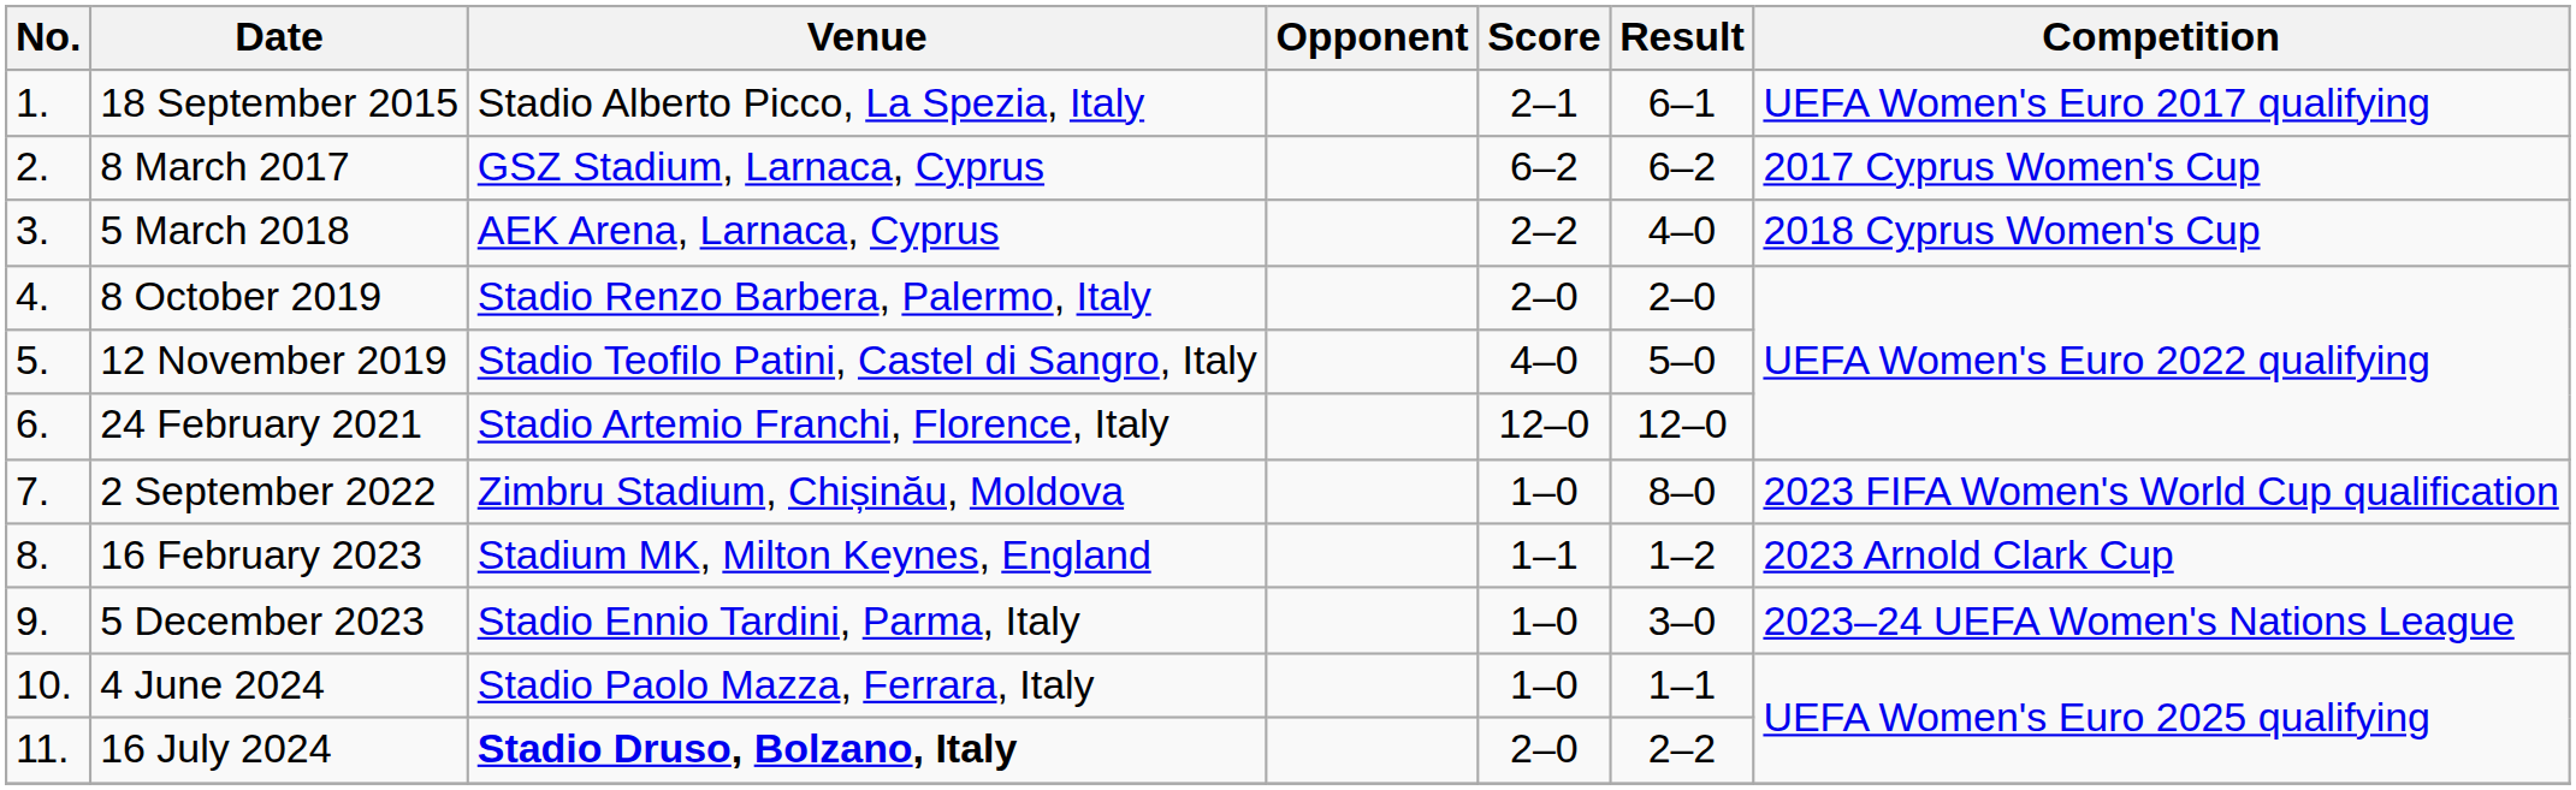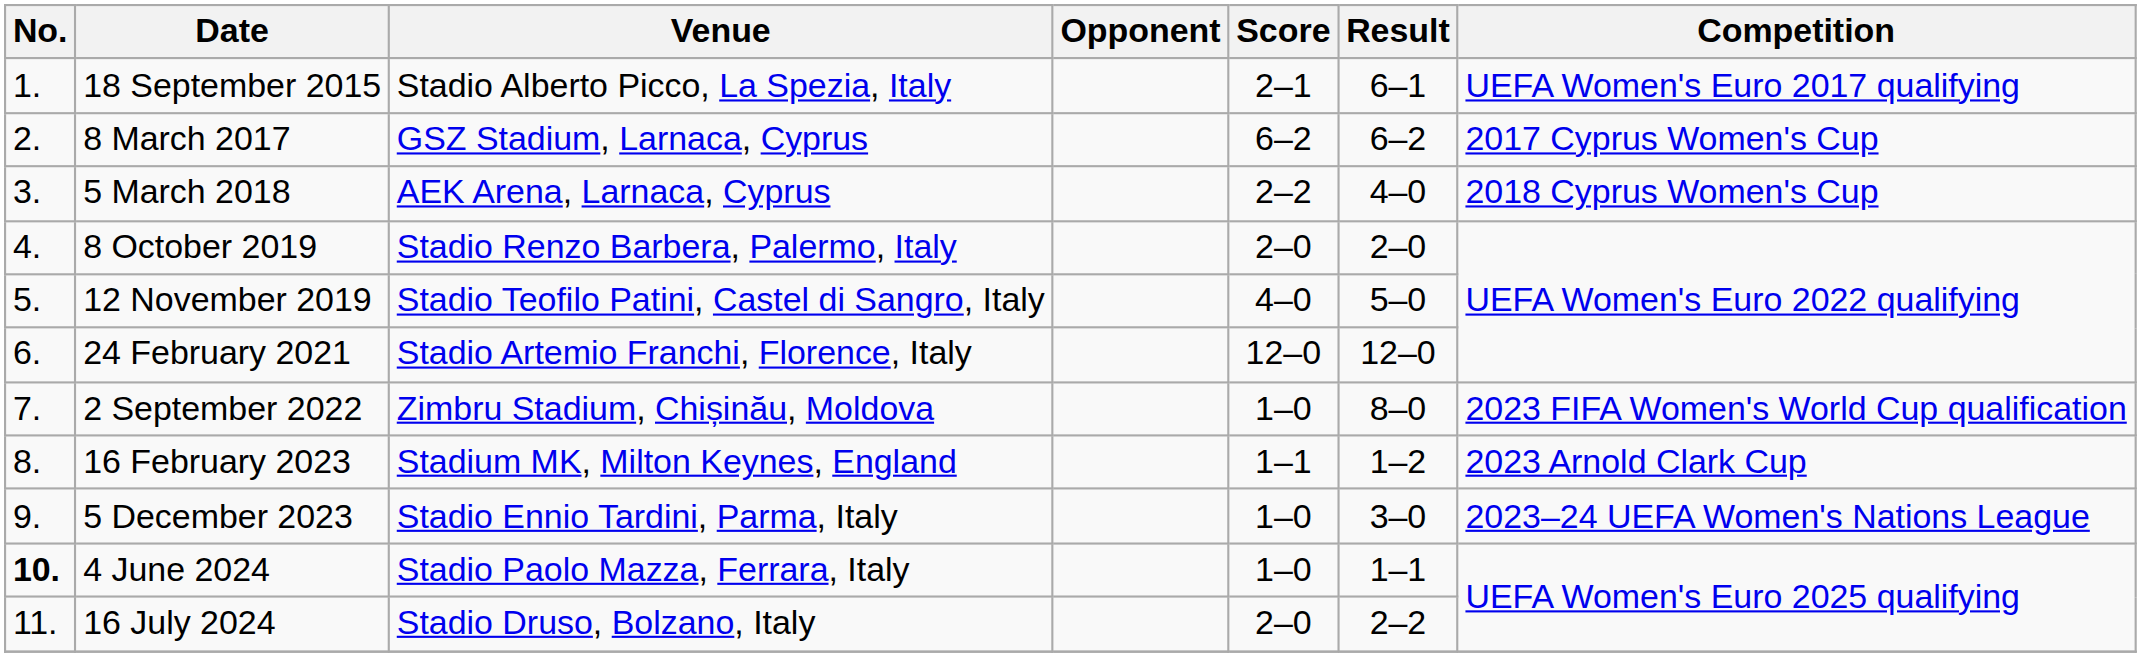4 June 2024 | No.: normal -> bold
16 July 2024 | Venue: bold -> normal
